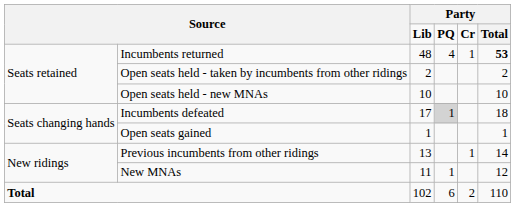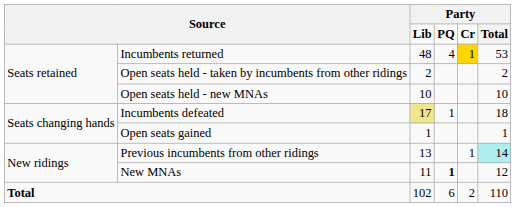Incumbents returned | column 5: no background -> gold background
Incumbents returned | column 6: bold -> normal
Incumbents defeated | column 3: no background -> khaki background
Incumbents defeated | column 4: lightgrey background -> no background
Previous incumbents from other ridings | column 6: no background -> paleturquoise background
New MNAs | column 4: normal -> bold
